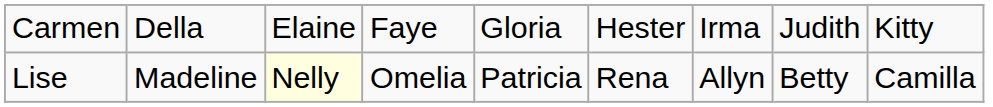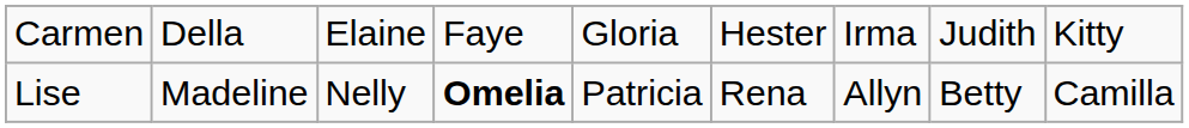Lise | column 3: lightyellow background -> no background
Lise | column 4: normal -> bold
